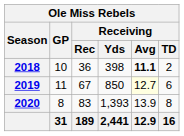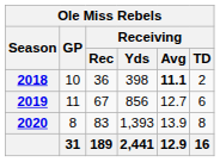2019 | Receiving / Yds: 850 -> 856
2019 | Receiving / Avg: lightyellow background -> no background
